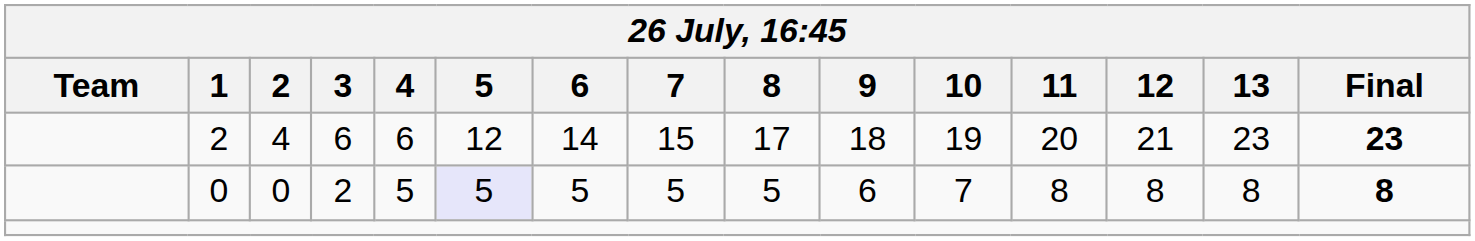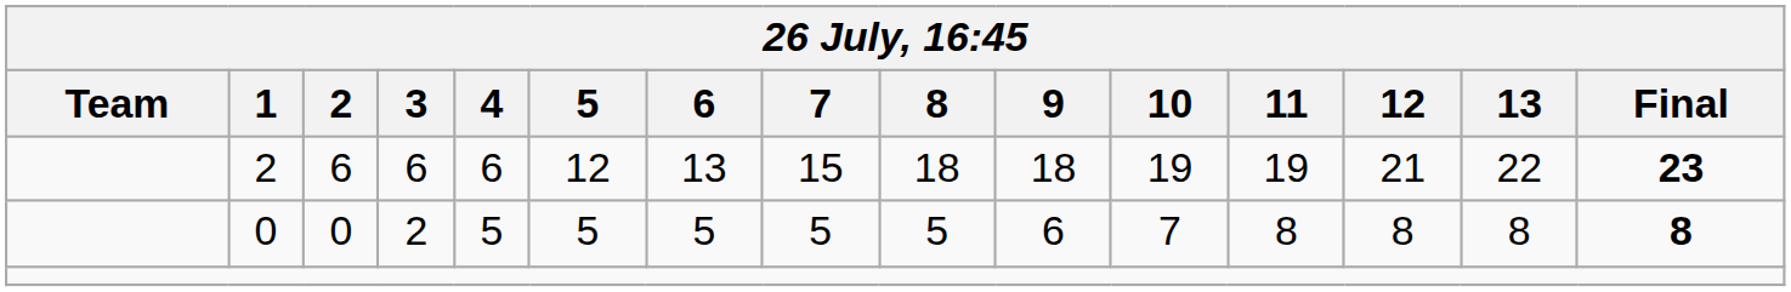row 3 | 2: 4 -> 6
row 3 | 6: 14 -> 13
row 3 | 8: 17 -> 18
row 3 | 11: 20 -> 19
row 3 | 13: 23 -> 22
row 4 | 5: lavender background -> no background
